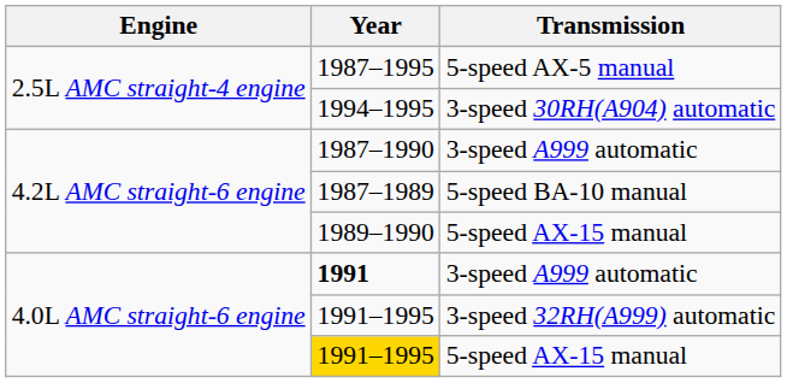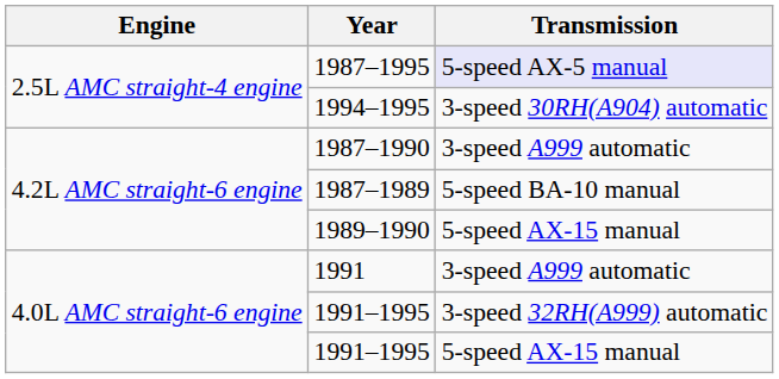1987–1995 | Transmission: no background -> lavender background
1991 | Year: bold -> normal
1991–1995 / 5-speed AX-15 manual | Year: gold background -> no background
